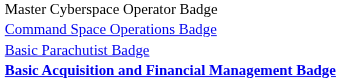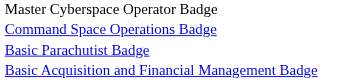row 4 | column 1: bold -> normal
